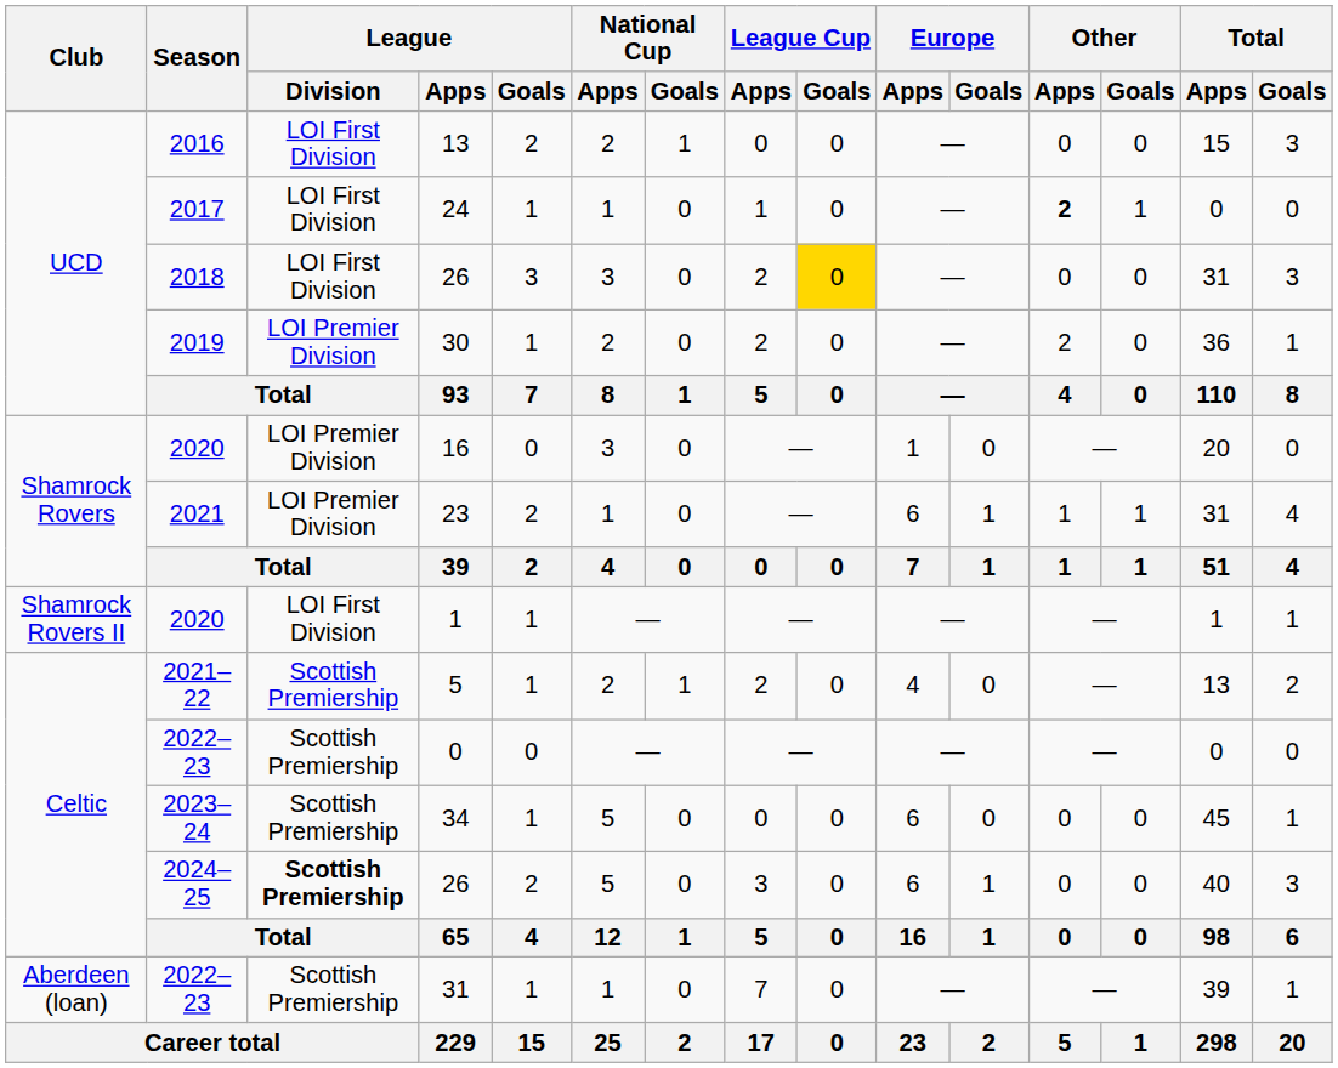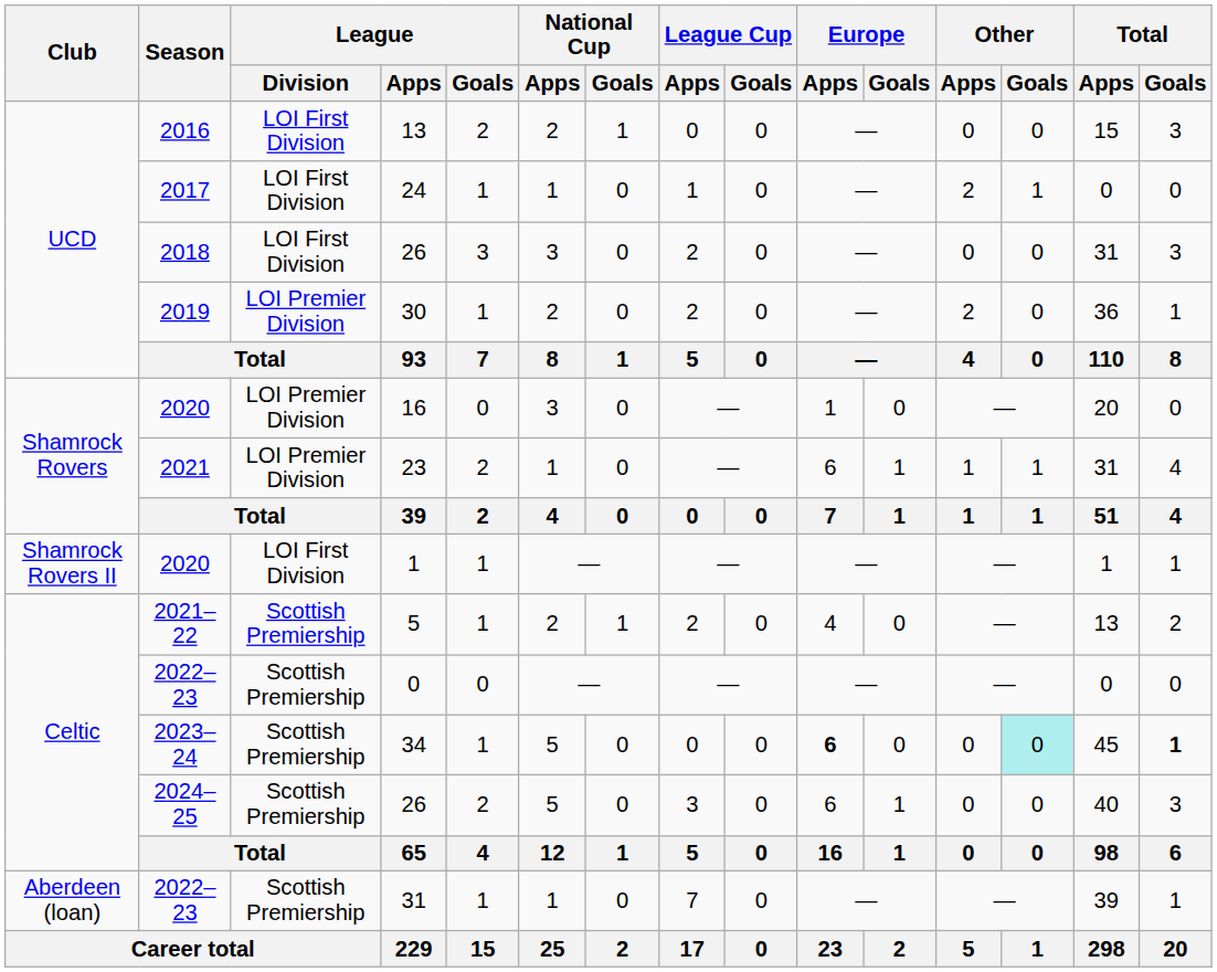24 | Other / Apps: bold -> normal
2018 / 26 | League Cup / Goals: gold background -> no background
34 | Europe / Apps: normal -> bold
34 | Other / Goals: no background -> paleturquoise background
34 | Total / Goals: normal -> bold
2024–25 / 26 | League / Division: bold -> normal
